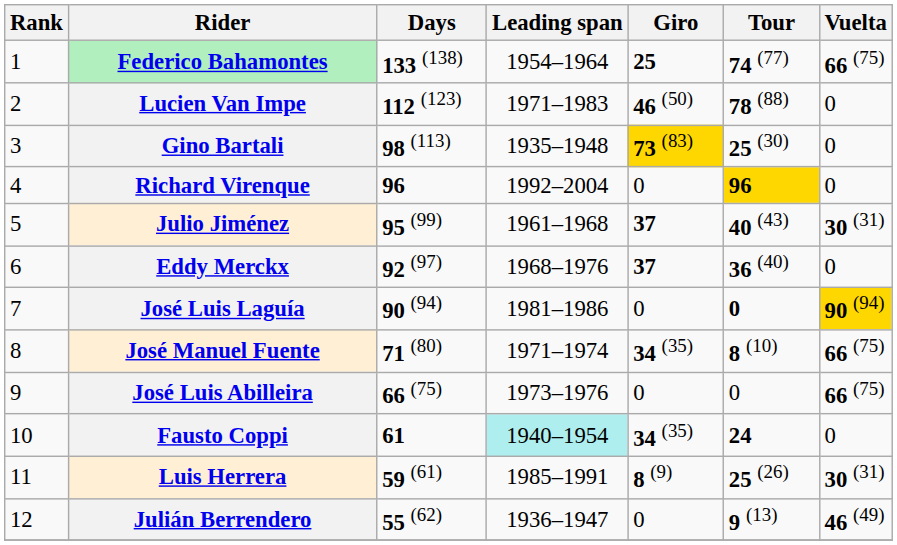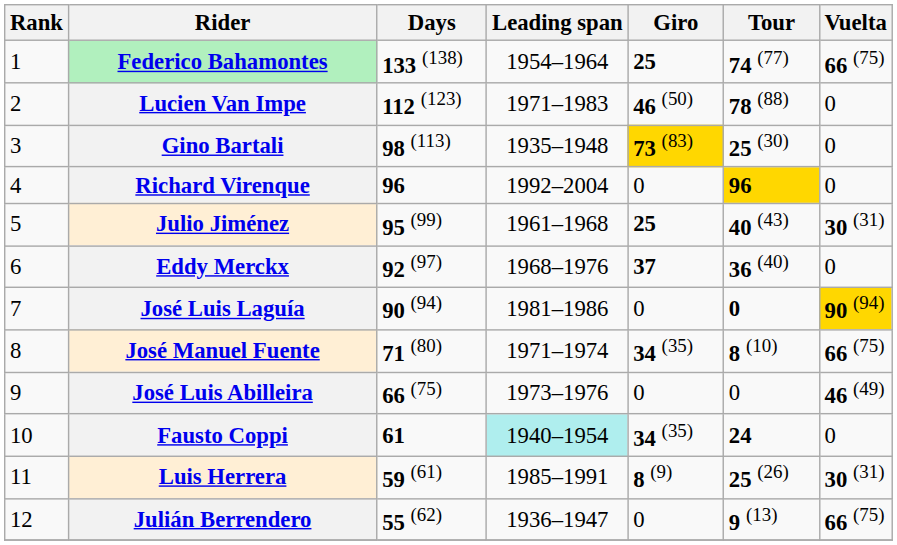Julio Jiménez | Giro: 37 -> 25
José Luis Abilleira | Vuelta: 66 (75) -> 46 (49)
Julián Berrendero | Vuelta: 46 (49) -> 66 (75)
